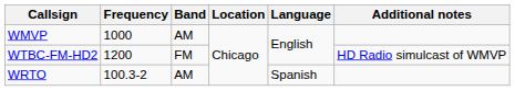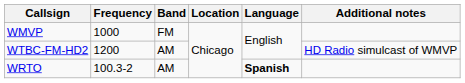WMVP | Band: AM -> FM
WTBC-FM-HD2 | Band: FM -> AM
WRTO | Language: normal -> bold
